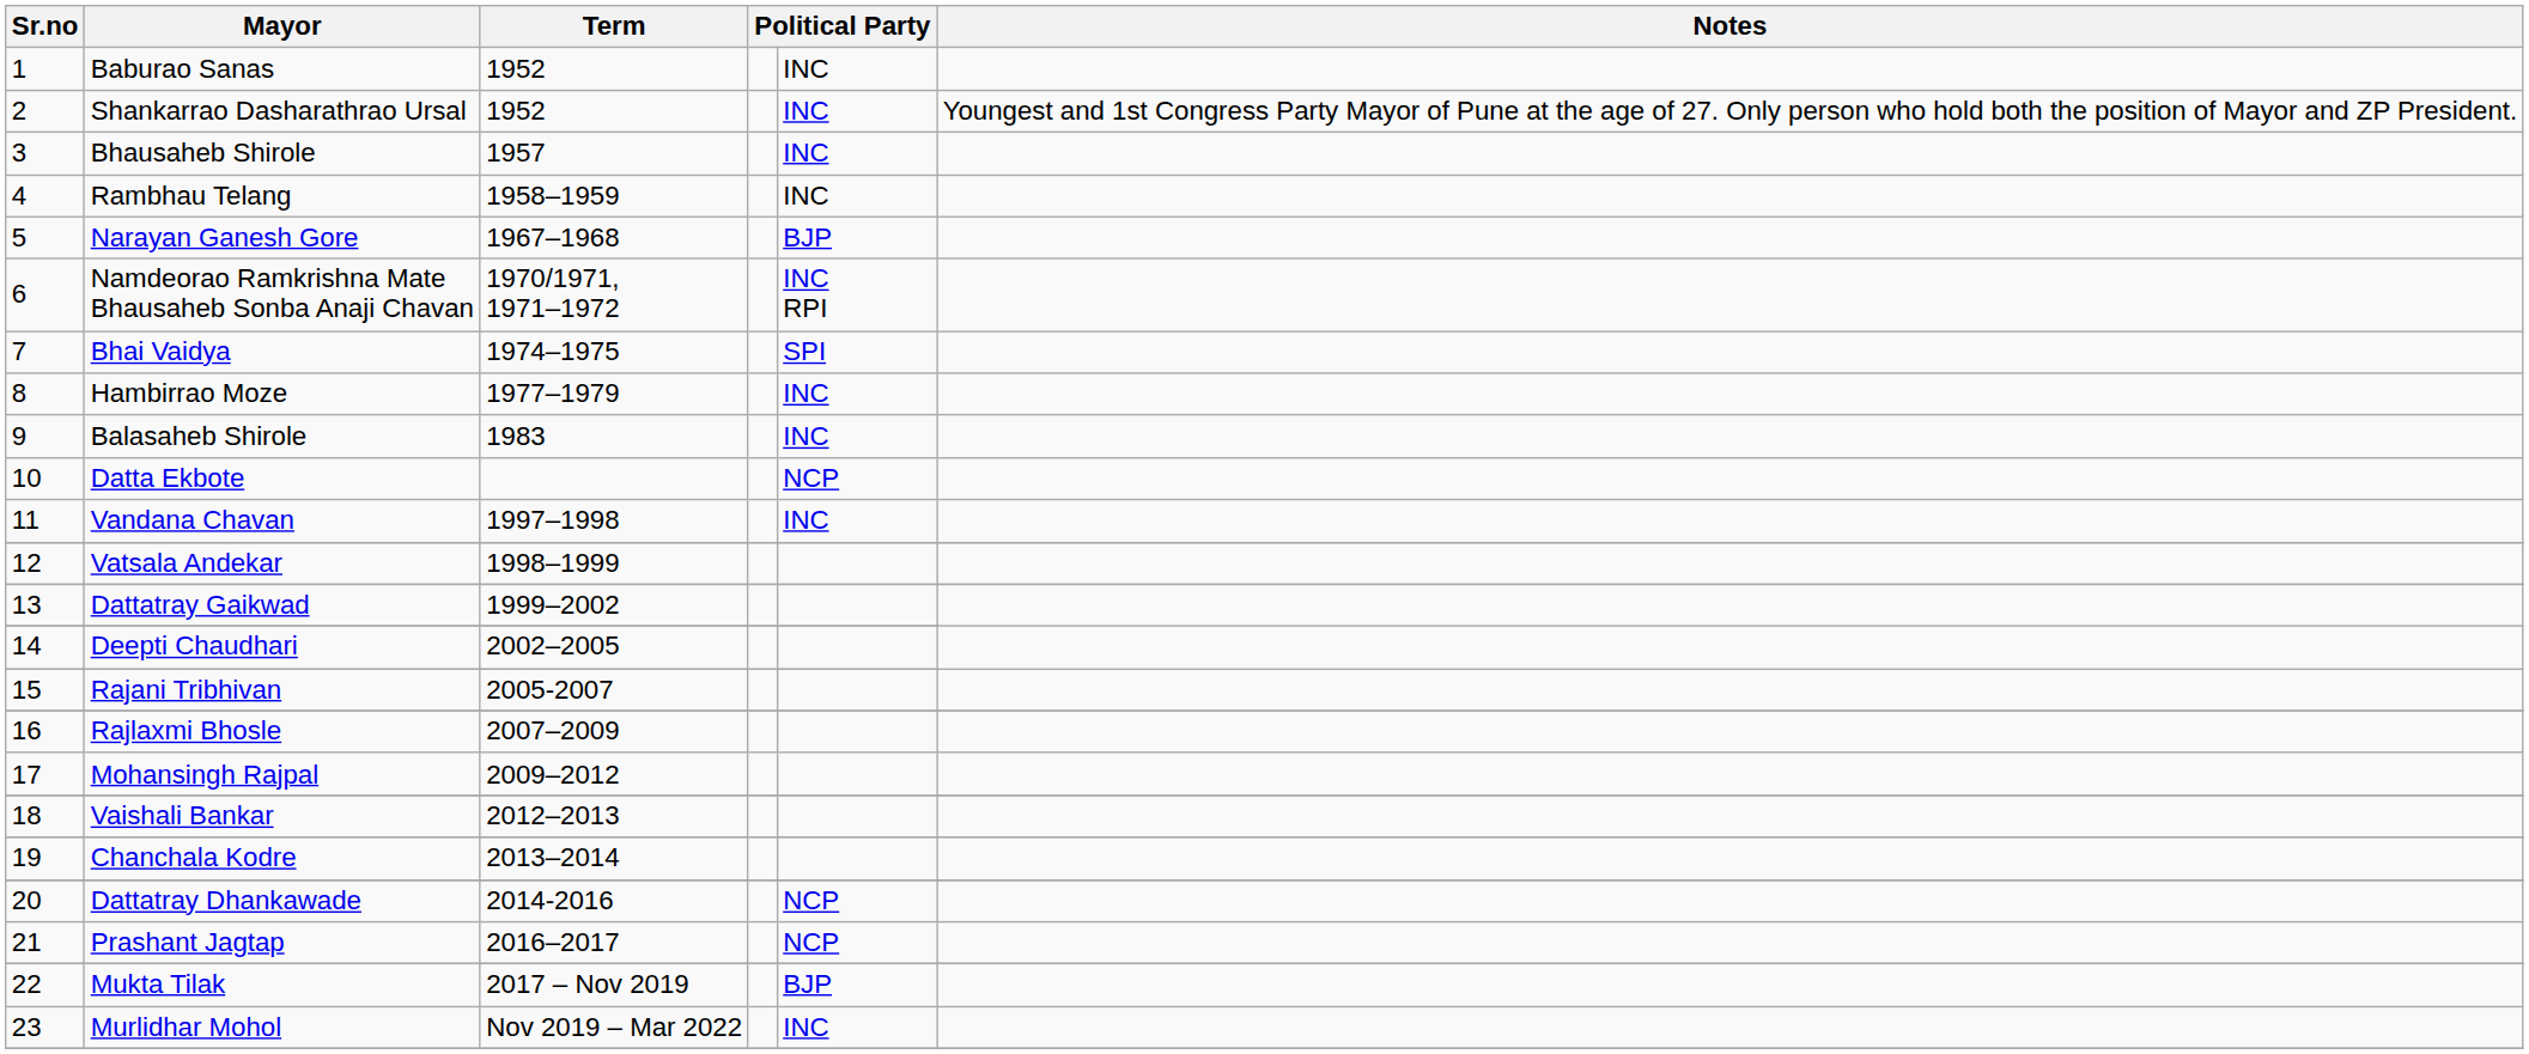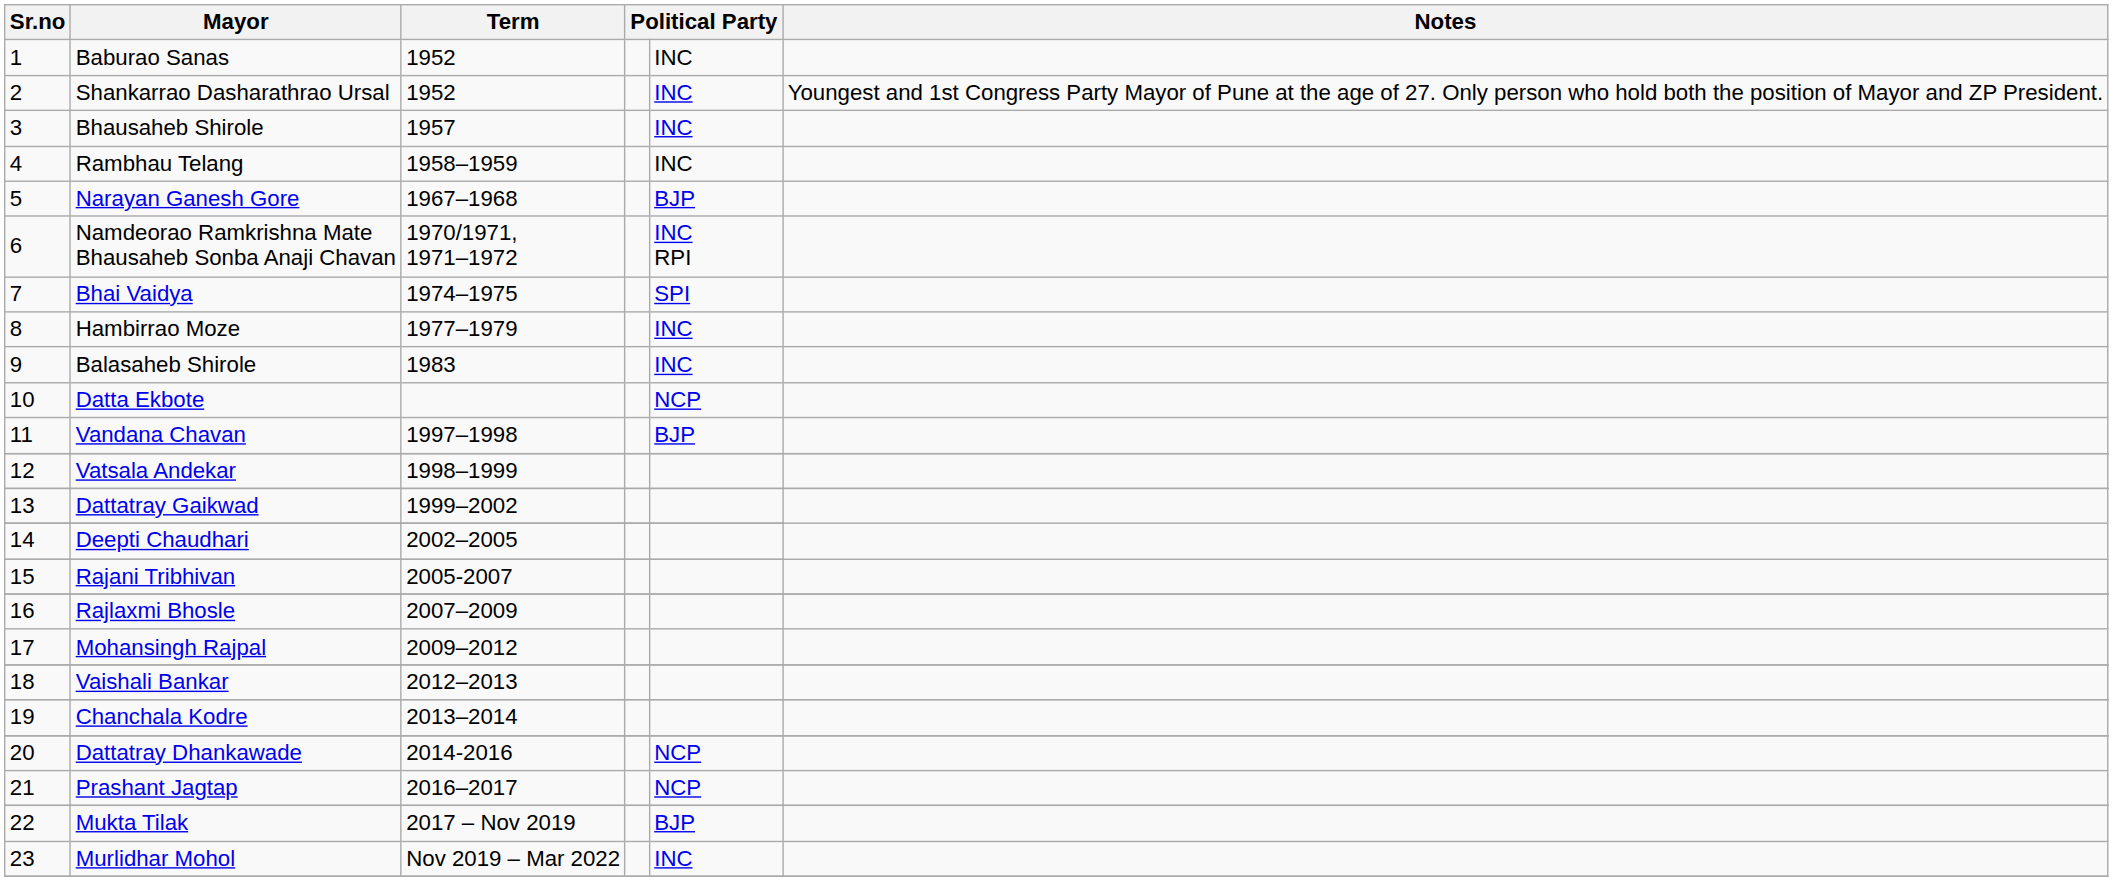Vandana Chavan | column 5: INC -> BJP
